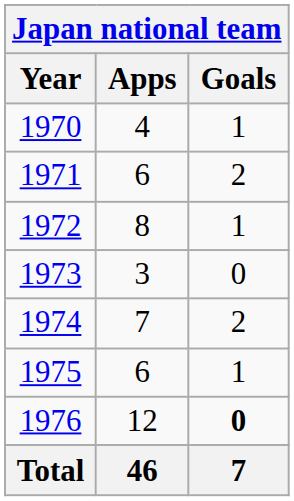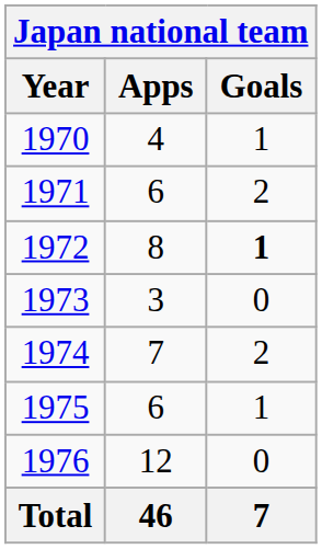1972 | Goals: normal -> bold
1976 | Goals: bold -> normal
